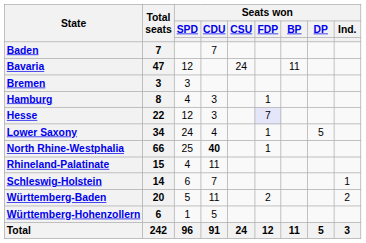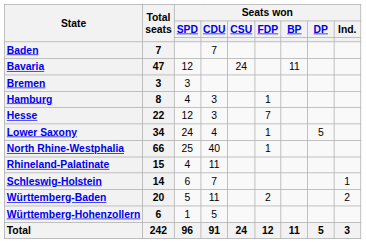Hesse | Seats won / FDP: lavender background -> no background
North Rhine-Westphalia | Seats won / CDU: bold -> normal
